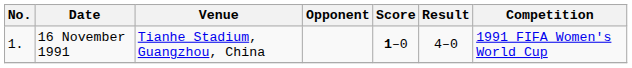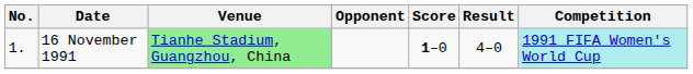16 November 1991 | Venue: no background -> lightgreen background
16 November 1991 | Competition: no background -> paleturquoise background
